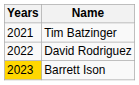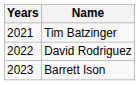Barrett Ison | Years: gold background -> no background
